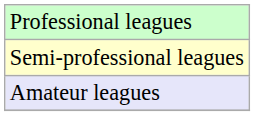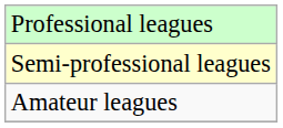row 3 | column 1: lavender background -> no background
